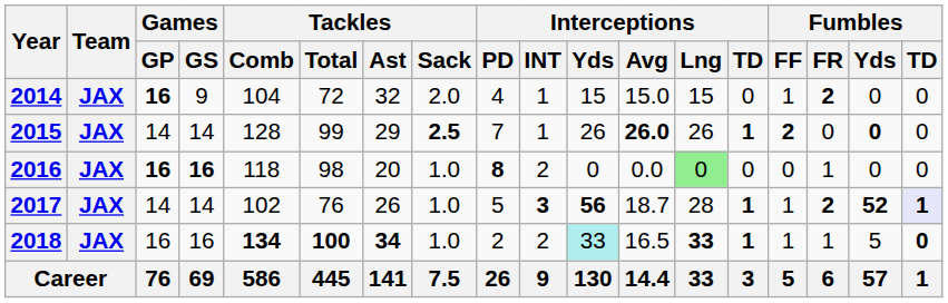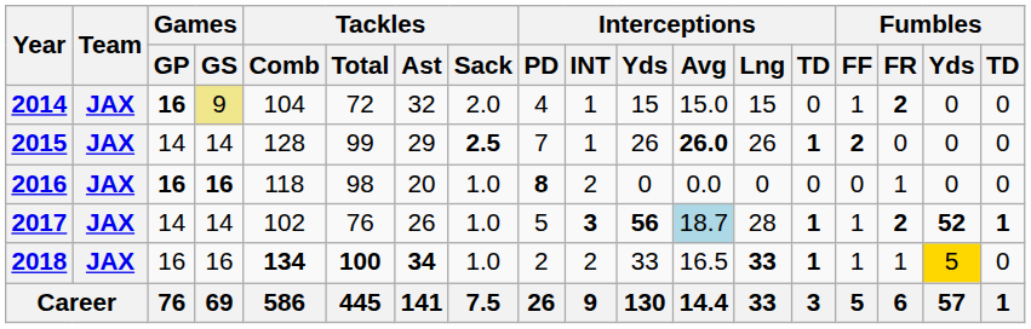2014 | Games / GS: no background -> khaki background
2015 | Fumbles / Yds: bold -> normal
2016 | Interceptions / Lng: lightgreen background -> no background
2017 | Interceptions / Avg: no background -> lightblue background
2017 | Fumbles / TD: lavender background -> no background
2018 | Interceptions / Yds: paleturquoise background -> no background
2018 | Fumbles / Yds: no background -> gold background
2018 | Fumbles / TD: bold -> normal
